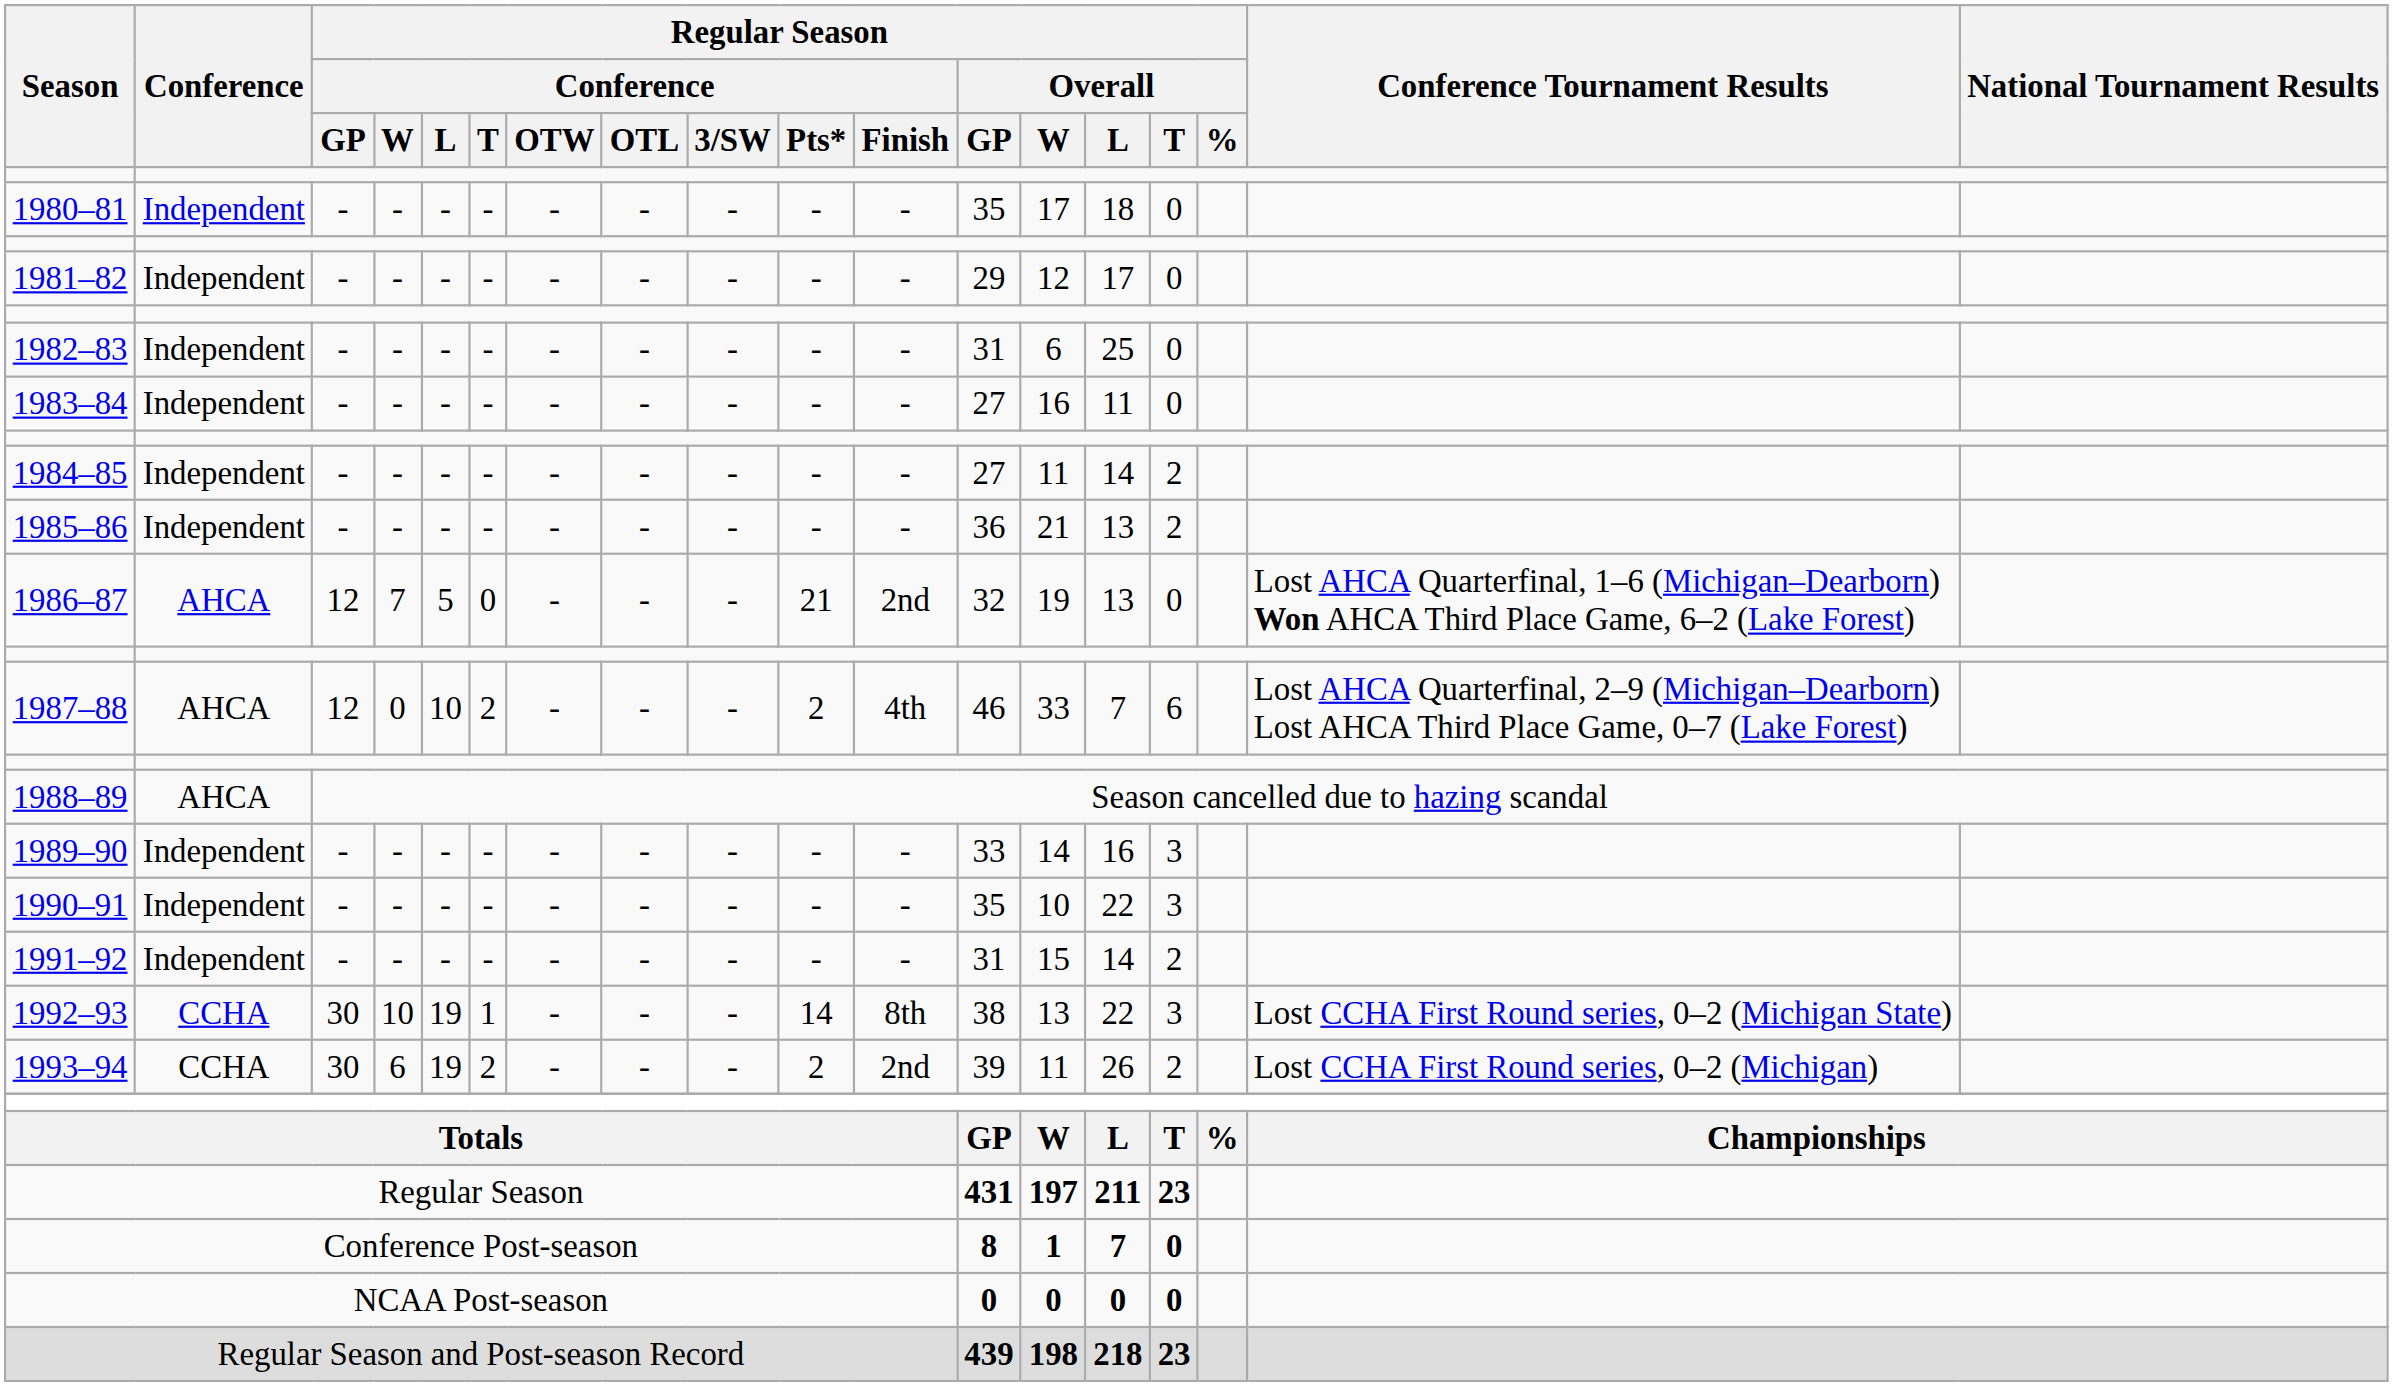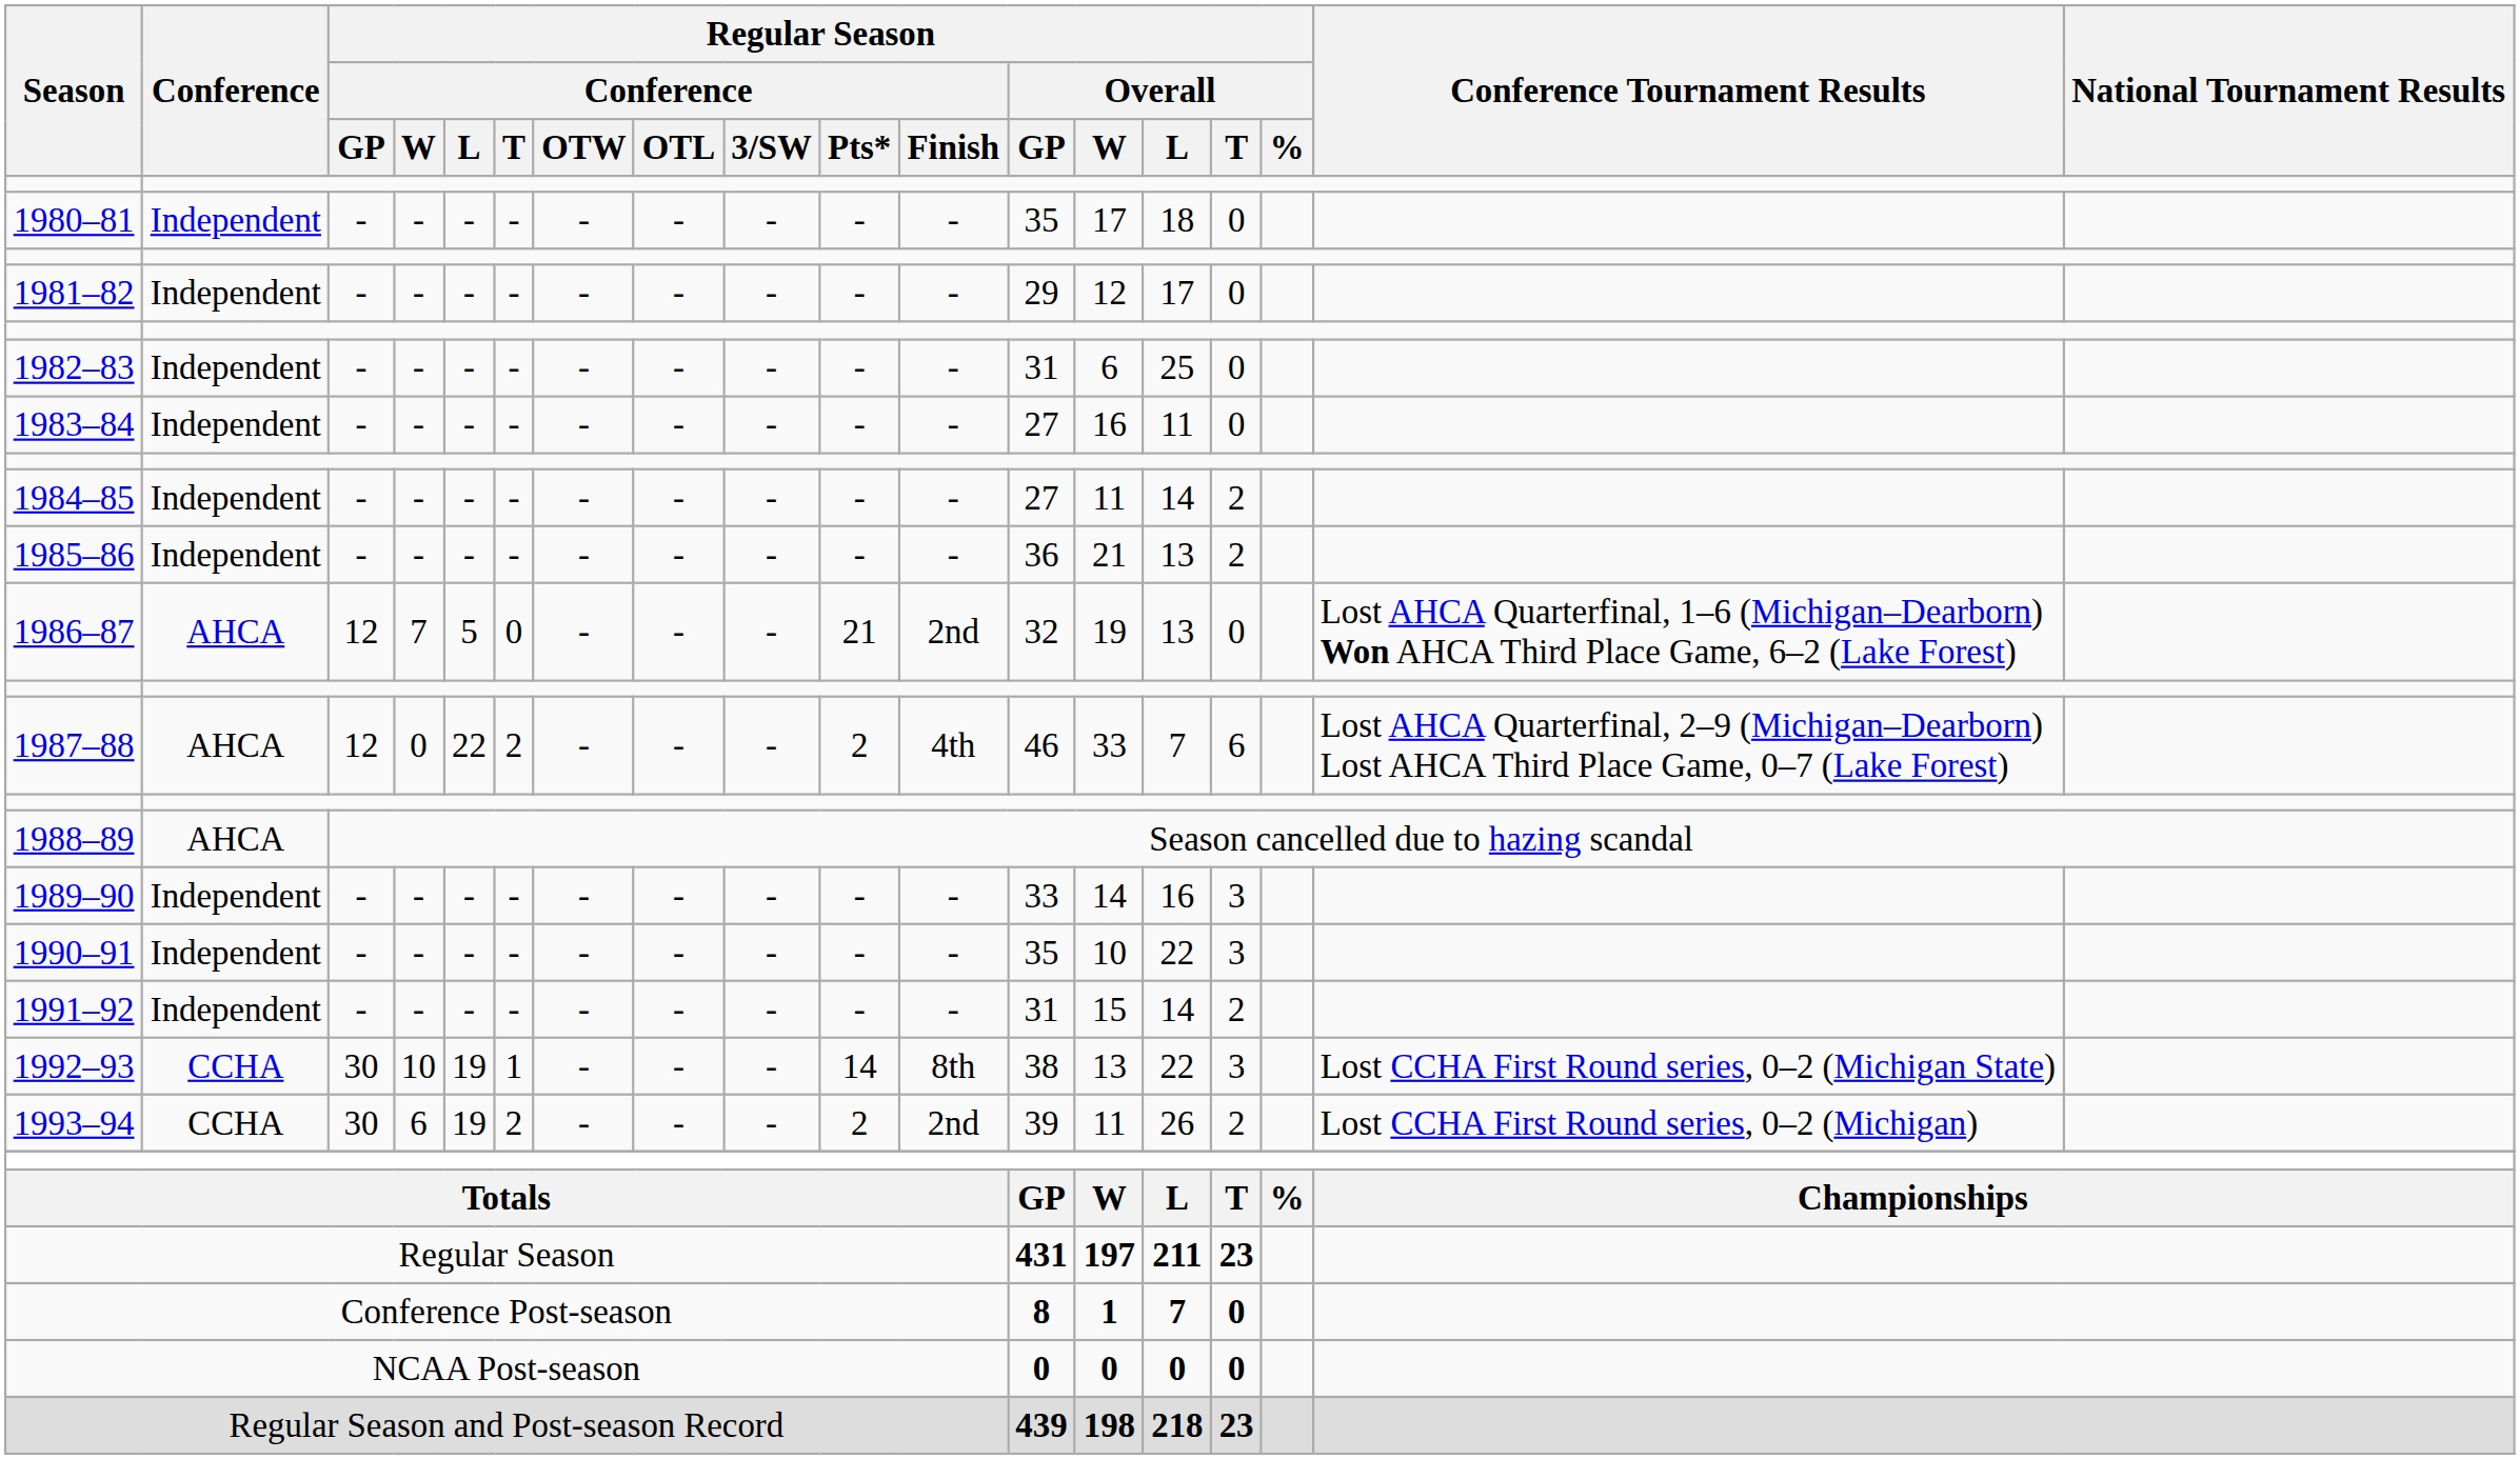1987–88 | Regular Season / Conference / L: 10 -> 22
